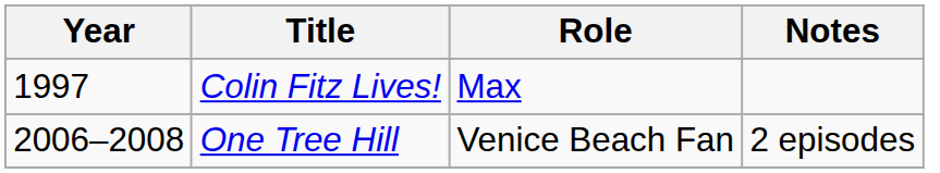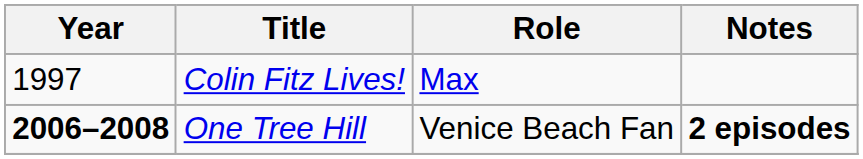One Tree Hill | Year: normal -> bold
One Tree Hill | Notes: normal -> bold
